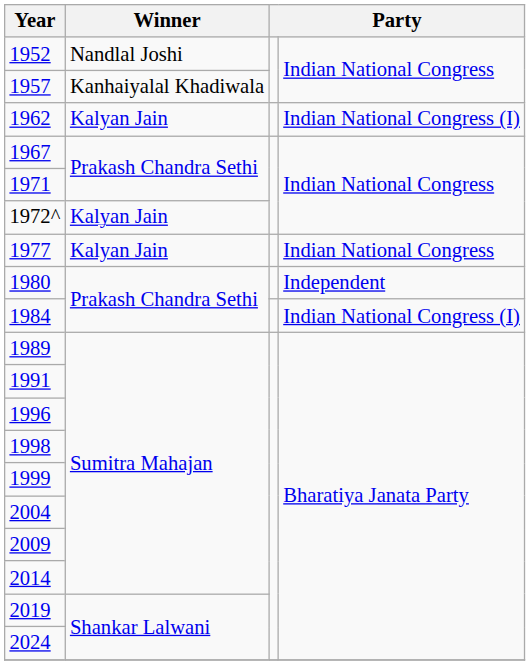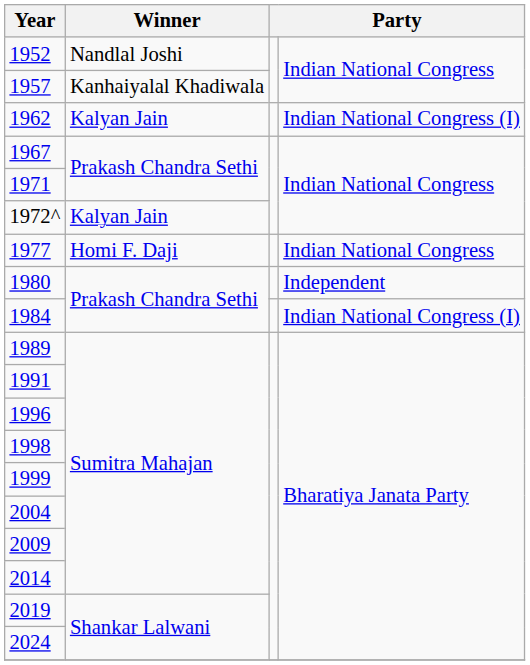1977 | Winner: Kalyan Jain -> Homi F. Daji
